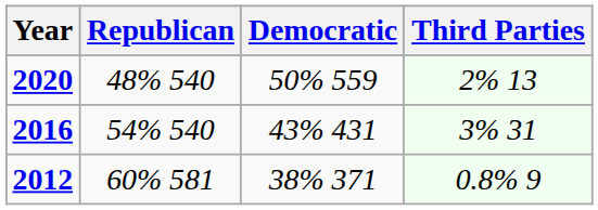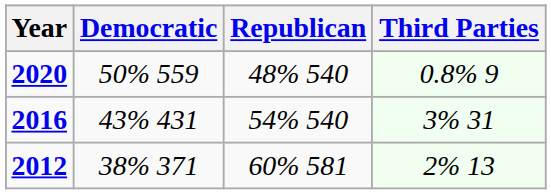columns swapped: Republican <-> Democratic
2020 | Third Parties: 2% 13 -> 0.8% 9
2012 | Third Parties: 0.8% 9 -> 2% 13
